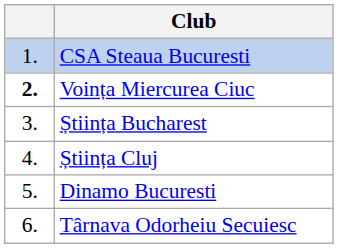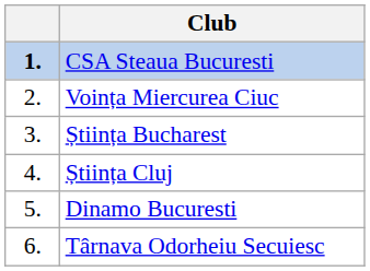CSA Steaua Bucuresti | column 1: normal -> bold
Voința Miercurea Ciuc | column 1: bold -> normal
